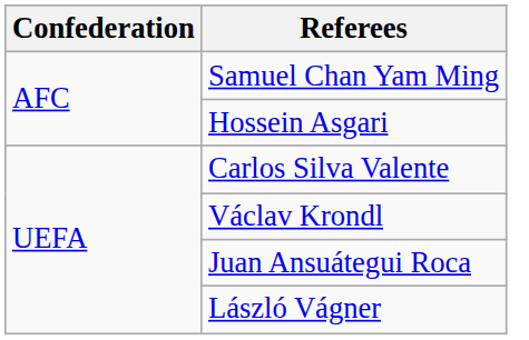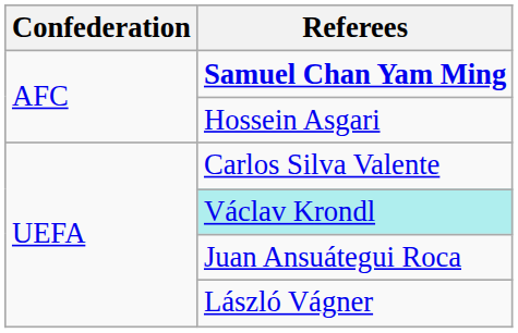Samuel Chan Yam Ming | Referees: normal -> bold
Václav Krondl | Referees: no background -> paleturquoise background
